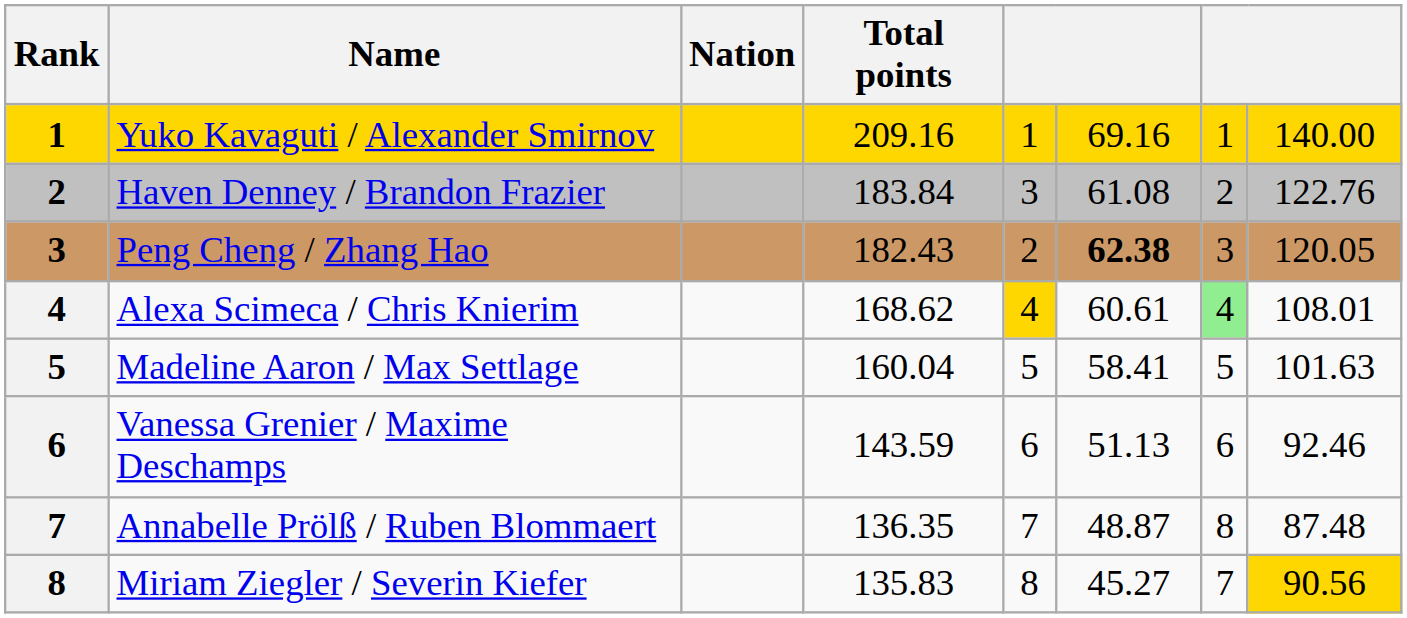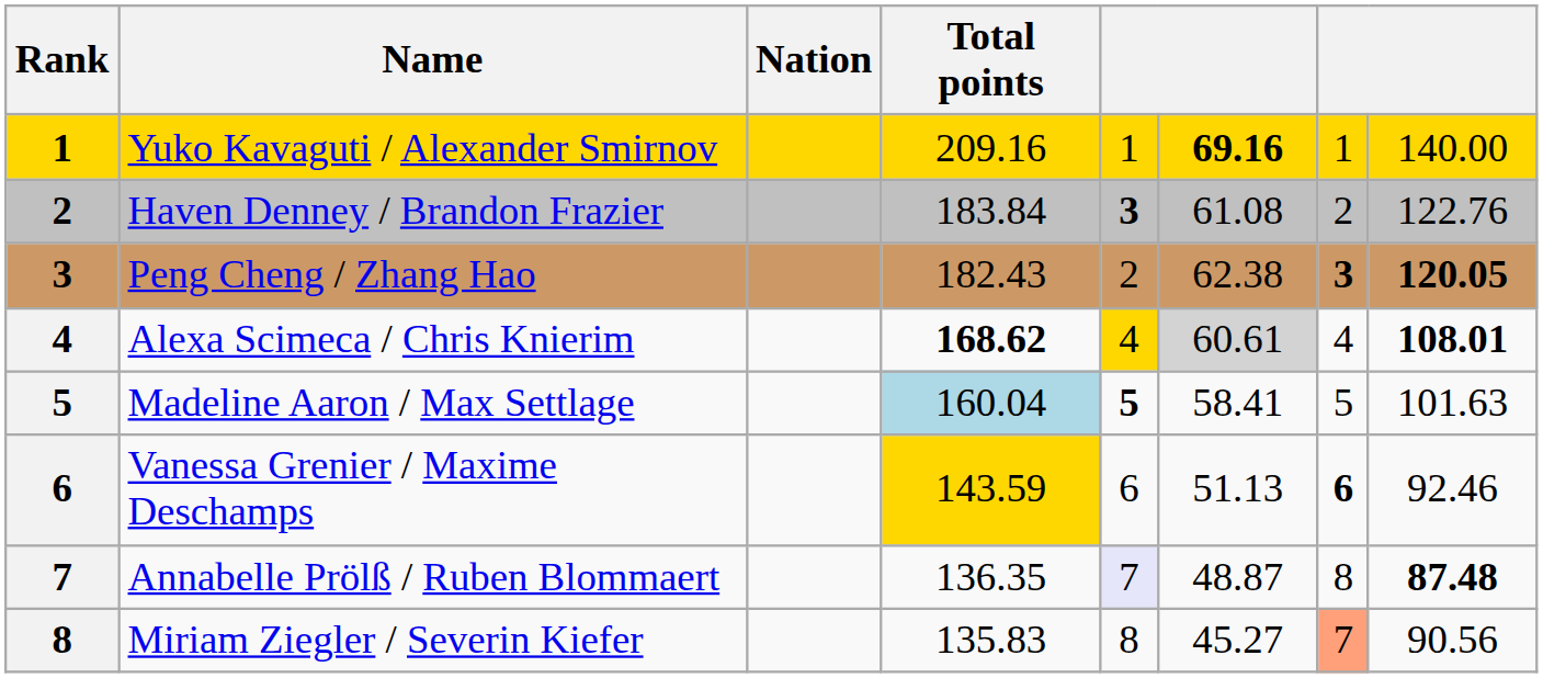Yuko Kavaguti / Alexander Smirnov | column 6: normal -> bold
Haven Denney / Brandon Frazier | column 5: normal -> bold
Peng Cheng / Zhang Hao | column 6: bold -> normal
Peng Cheng / Zhang Hao | column 7: normal -> bold
Peng Cheng / Zhang Hao | column 8: normal -> bold
Alexa Scimeca / Chris Knierim | Total points: normal -> bold
Alexa Scimeca / Chris Knierim | column 6: no background -> lightgrey background
Alexa Scimeca / Chris Knierim | column 7: lightgreen background -> no background
Alexa Scimeca / Chris Knierim | column 8: normal -> bold
Madeline Aaron / Max Settlage | Total points: no background -> lightblue background
Madeline Aaron / Max Settlage | column 5: normal -> bold
Vanessa Grenier / Maxime Deschamps | Total points: no background -> gold background
Vanessa Grenier / Maxime Deschamps | column 7: normal -> bold
Annabelle Prölß / Ruben Blommaert | column 5: no background -> lavender background
Annabelle Prölß / Ruben Blommaert | column 8: normal -> bold
Miriam Ziegler / Severin Kiefer | column 7: no background -> lightsalmon background
Miriam Ziegler / Severin Kiefer | column 8: gold background -> no background
